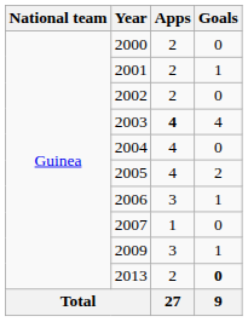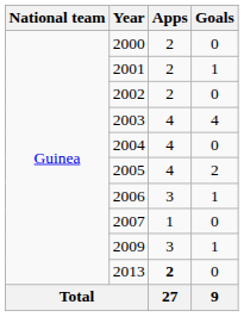2003 | Apps: bold -> normal
2013 | Apps: normal -> bold
2013 | Goals: bold -> normal
